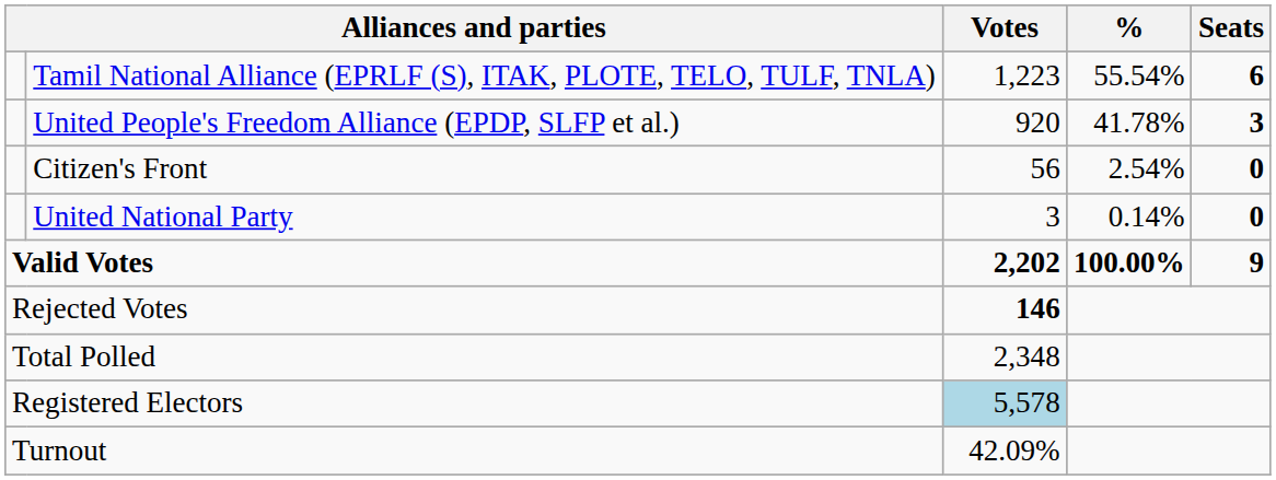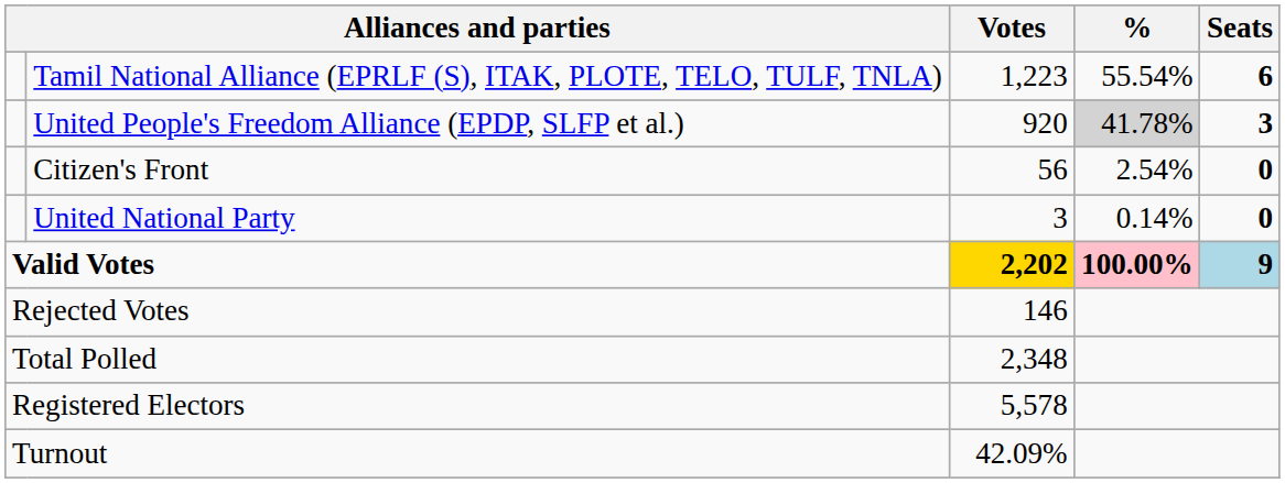United People's Freedom Alliance (EPDP, SLFP et al.) | %: no background -> lightgrey background
Valid Votes | Votes: no background -> gold background
Valid Votes | %: no background -> pink background
Valid Votes | Seats: no background -> lightblue background
Rejected Votes | Votes: bold -> normal
Registered Electors | Votes: lightblue background -> no background
